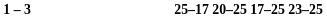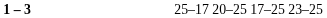row 1 | column 2: bold -> normal
